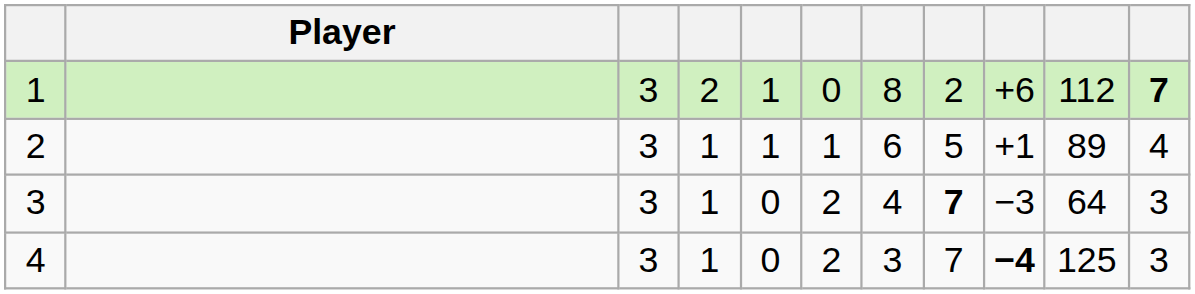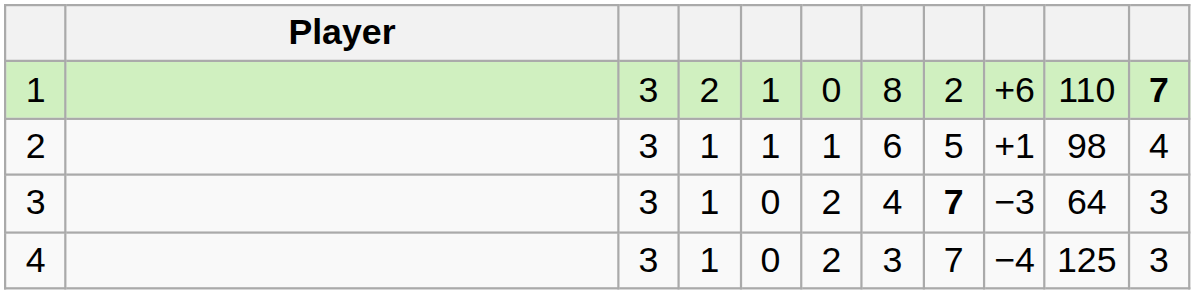row 2 | column 10: 112 -> 110
row 3 | column 10: 89 -> 98
row 5 | column 9: bold -> normal
